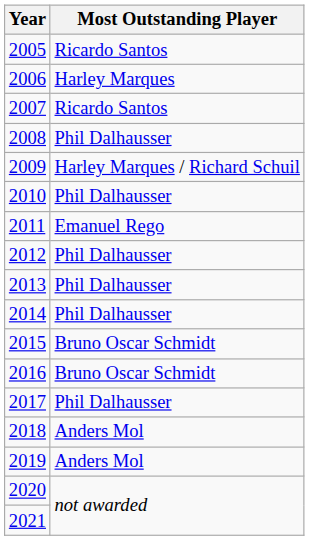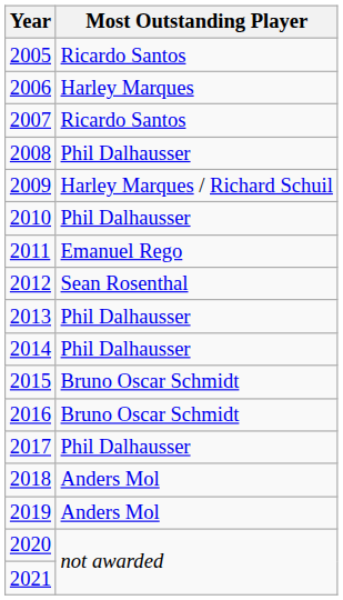2012 | Most Outstanding Player: Phil Dalhausser -> Sean Rosenthal
